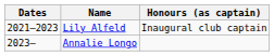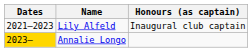Annalie Longo | Dates: no background -> gold background
